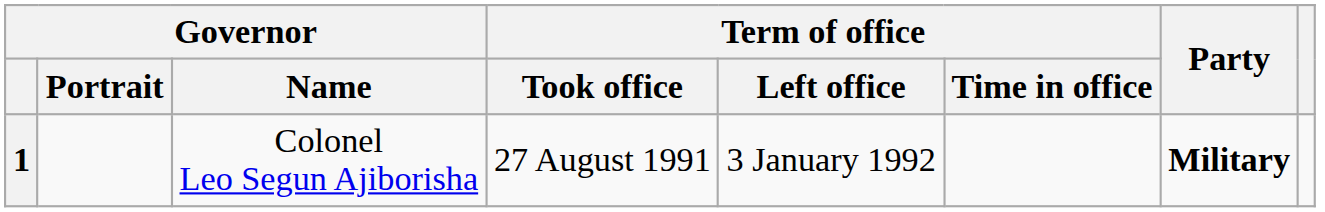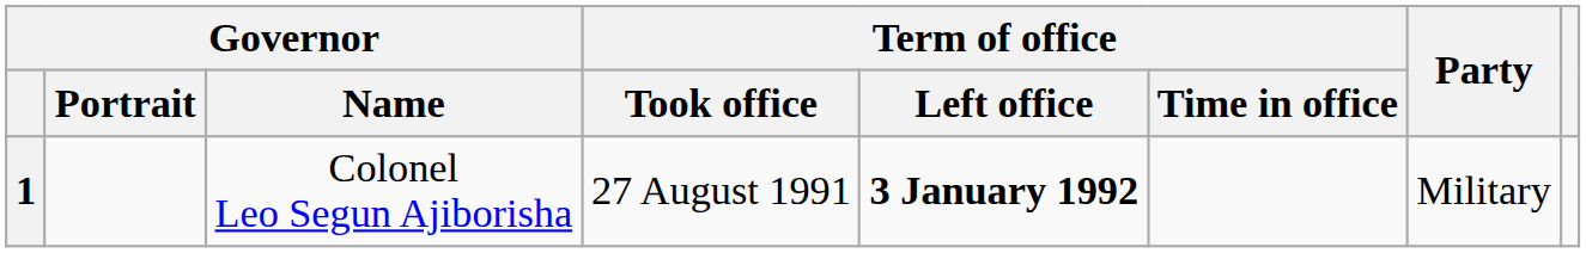1 | Term of office / Left office: normal -> bold
1 | Party: bold -> normal
